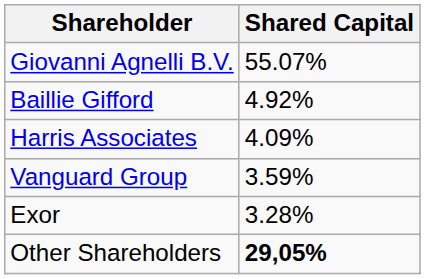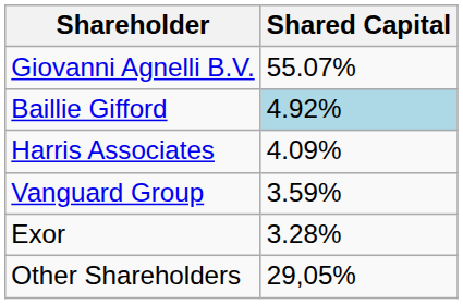Baillie Gifford | Shared Capital: no background -> lightblue background
Other Shareholders | Shared Capital: bold -> normal
